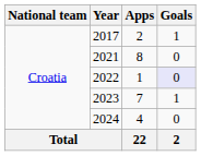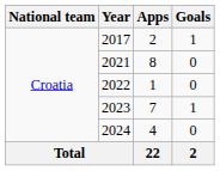2022 | Goals: lavender background -> no background
